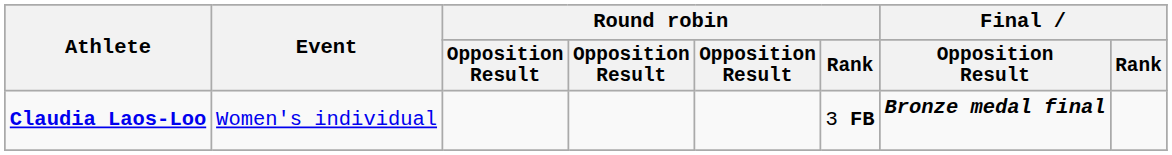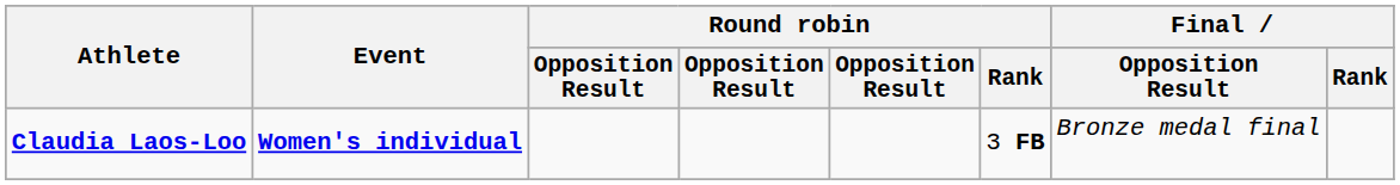Claudia Laos-Loo | Event: normal -> bold
Claudia Laos-Loo | Final / Opposition Result: bold -> normal
